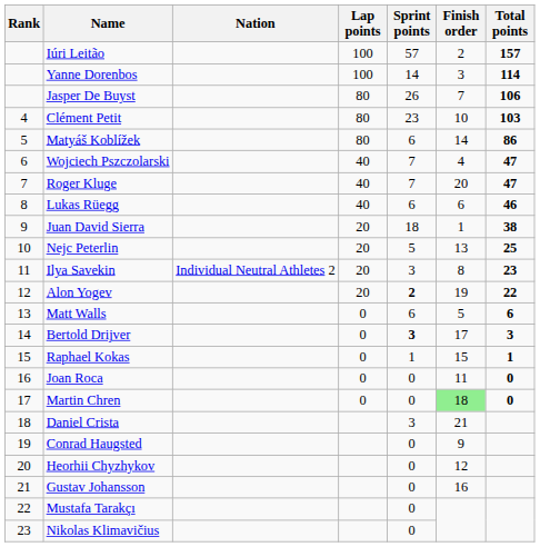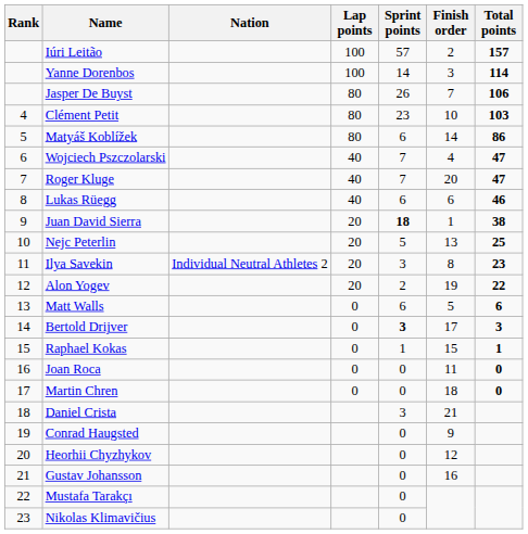Juan David Sierra | Sprint points: normal -> bold
Alon Yogev | Sprint points: bold -> normal
Martin Chren | Finish order: lightgreen background -> no background
